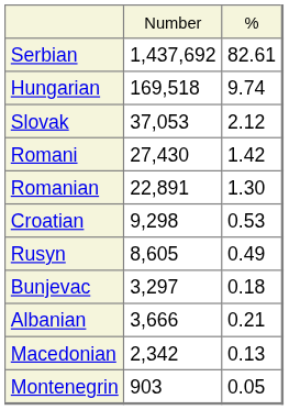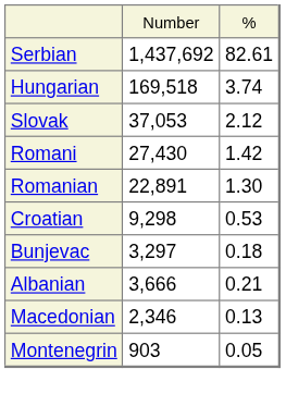Hungarian | column 3: 9.74 -> 3.74
- row: Rusyn | 8,605 | 0.49
Macedonian | column 2: 2,342 -> 2,346
